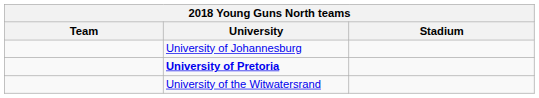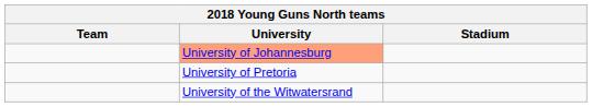University of Johannesburg | University: no background -> lightsalmon background
University of Pretoria | University: bold -> normal
